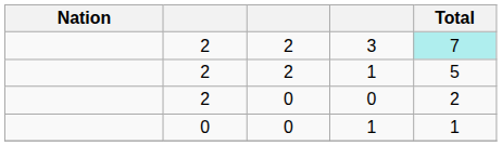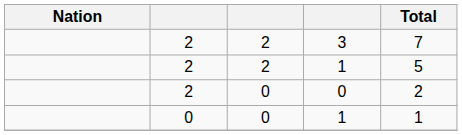3 | Total: paleturquoise background -> no background
